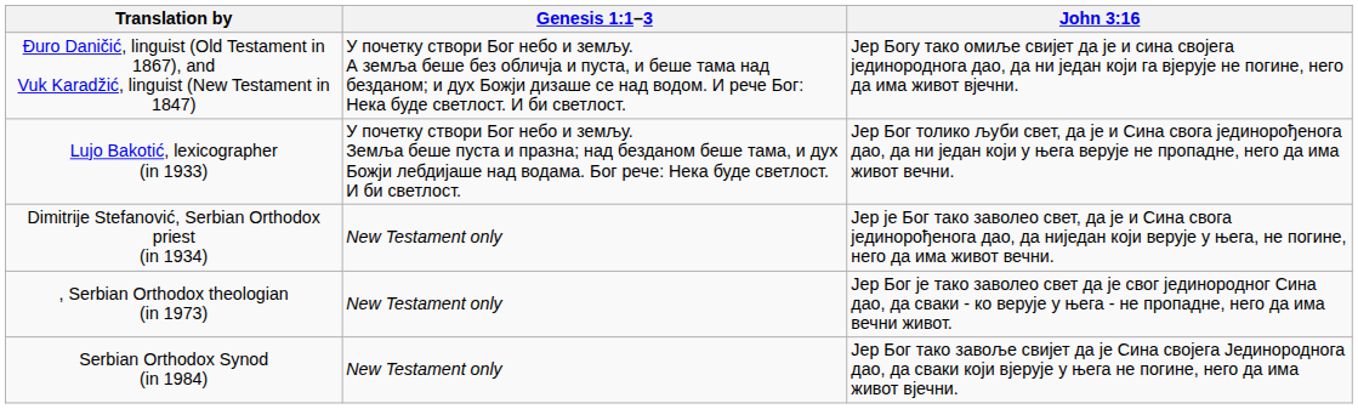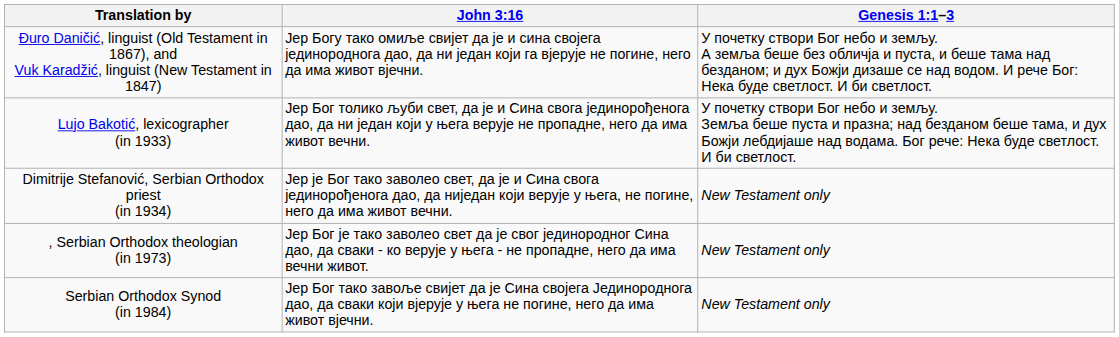columns swapped: Genesis 1:1–3 <-> John 3:16
